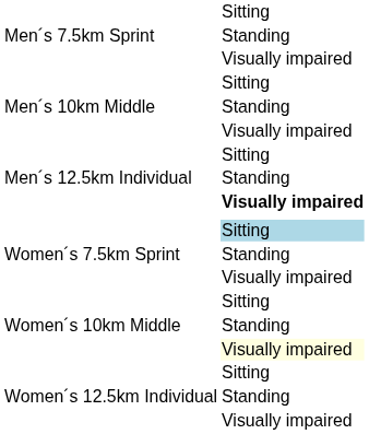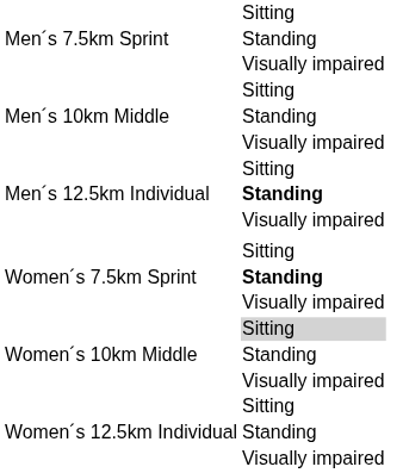Men´s 12.5km Individual / Standing | column 2: normal -> bold
Men´s 12.5km Individual / Visually impaired | column 2: bold -> normal
Women´s 7.5km Sprint / Sitting | column 2: lightblue background -> no background
Women´s 7.5km Sprint / Standing | column 2: normal -> bold
Women´s 10km Middle / Sitting | column 2: no background -> lightgrey background
Women´s 10km Middle / Visually impaired | column 2: lightyellow background -> no background
